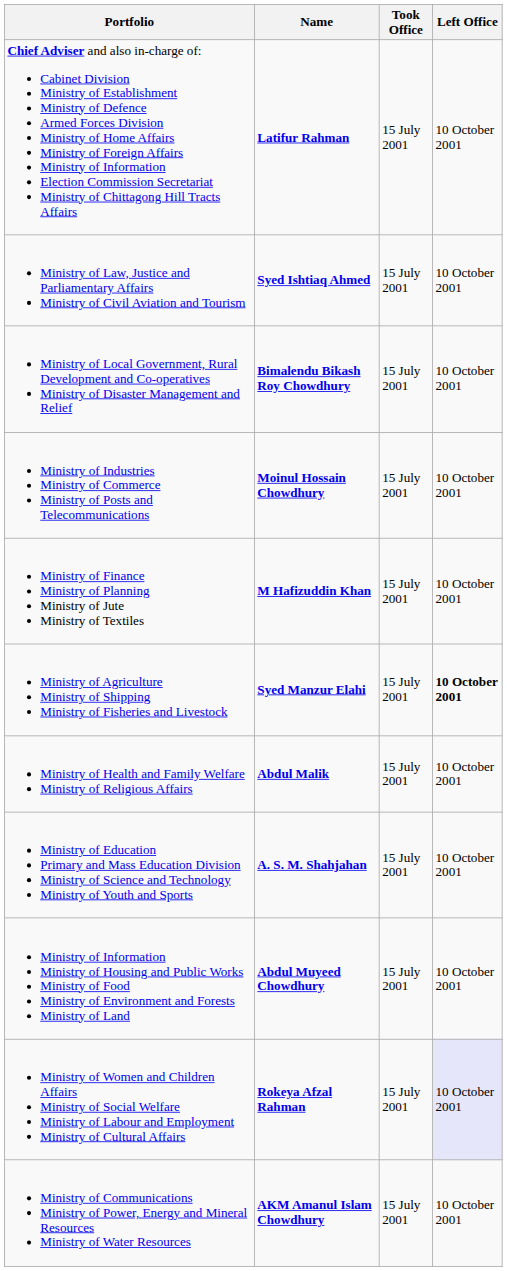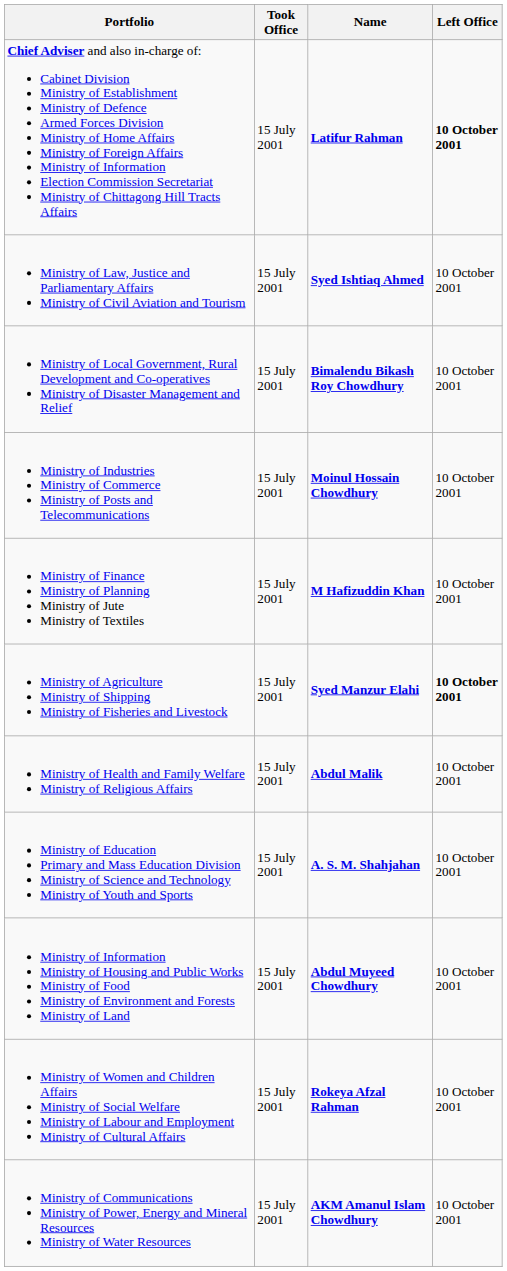columns swapped: Name <-> Took Office
row 2 | Left Office: normal -> bold
row 11 | Left Office: lavender background -> no background
